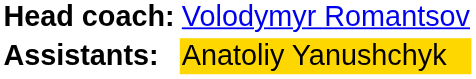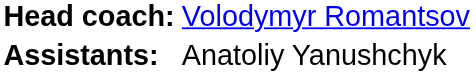Assistants: | column 2: gold background -> no background
